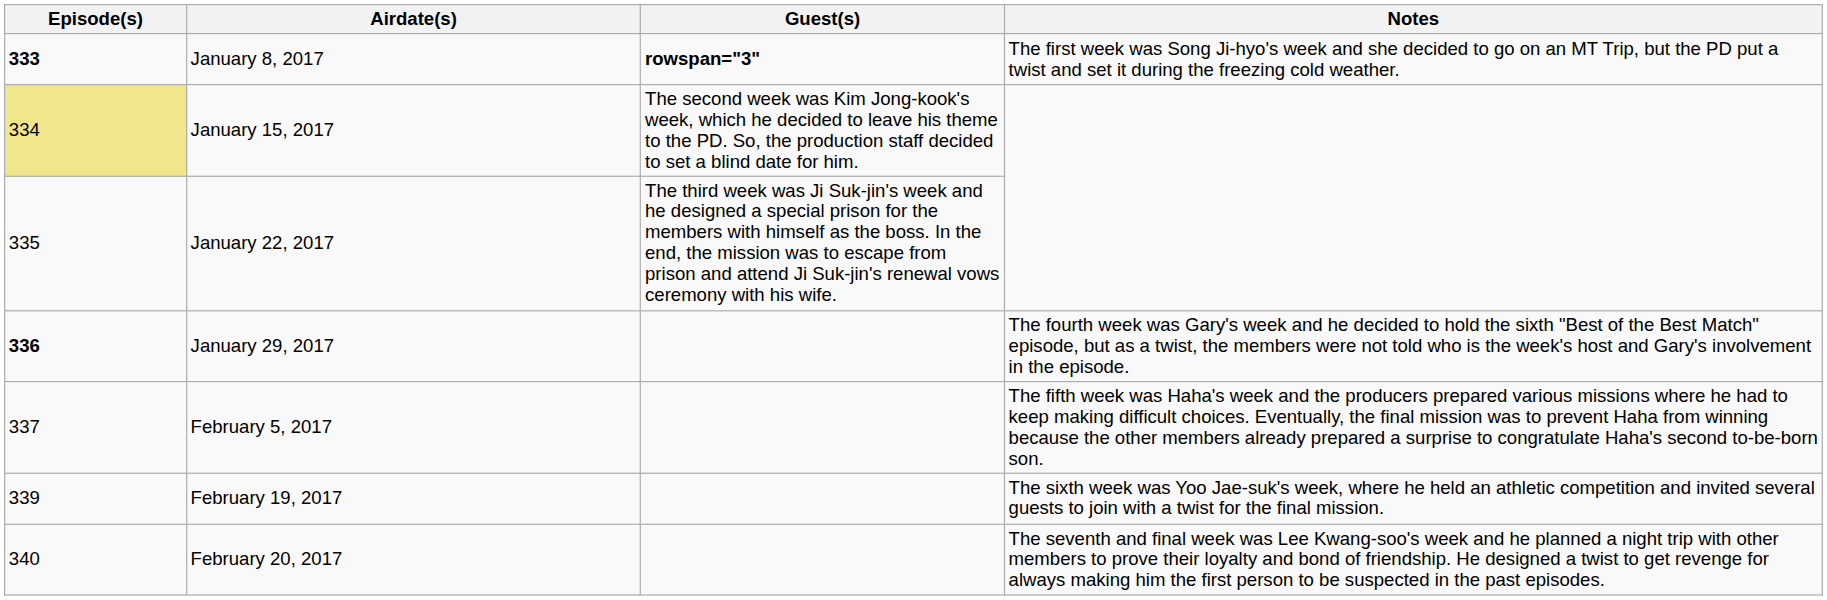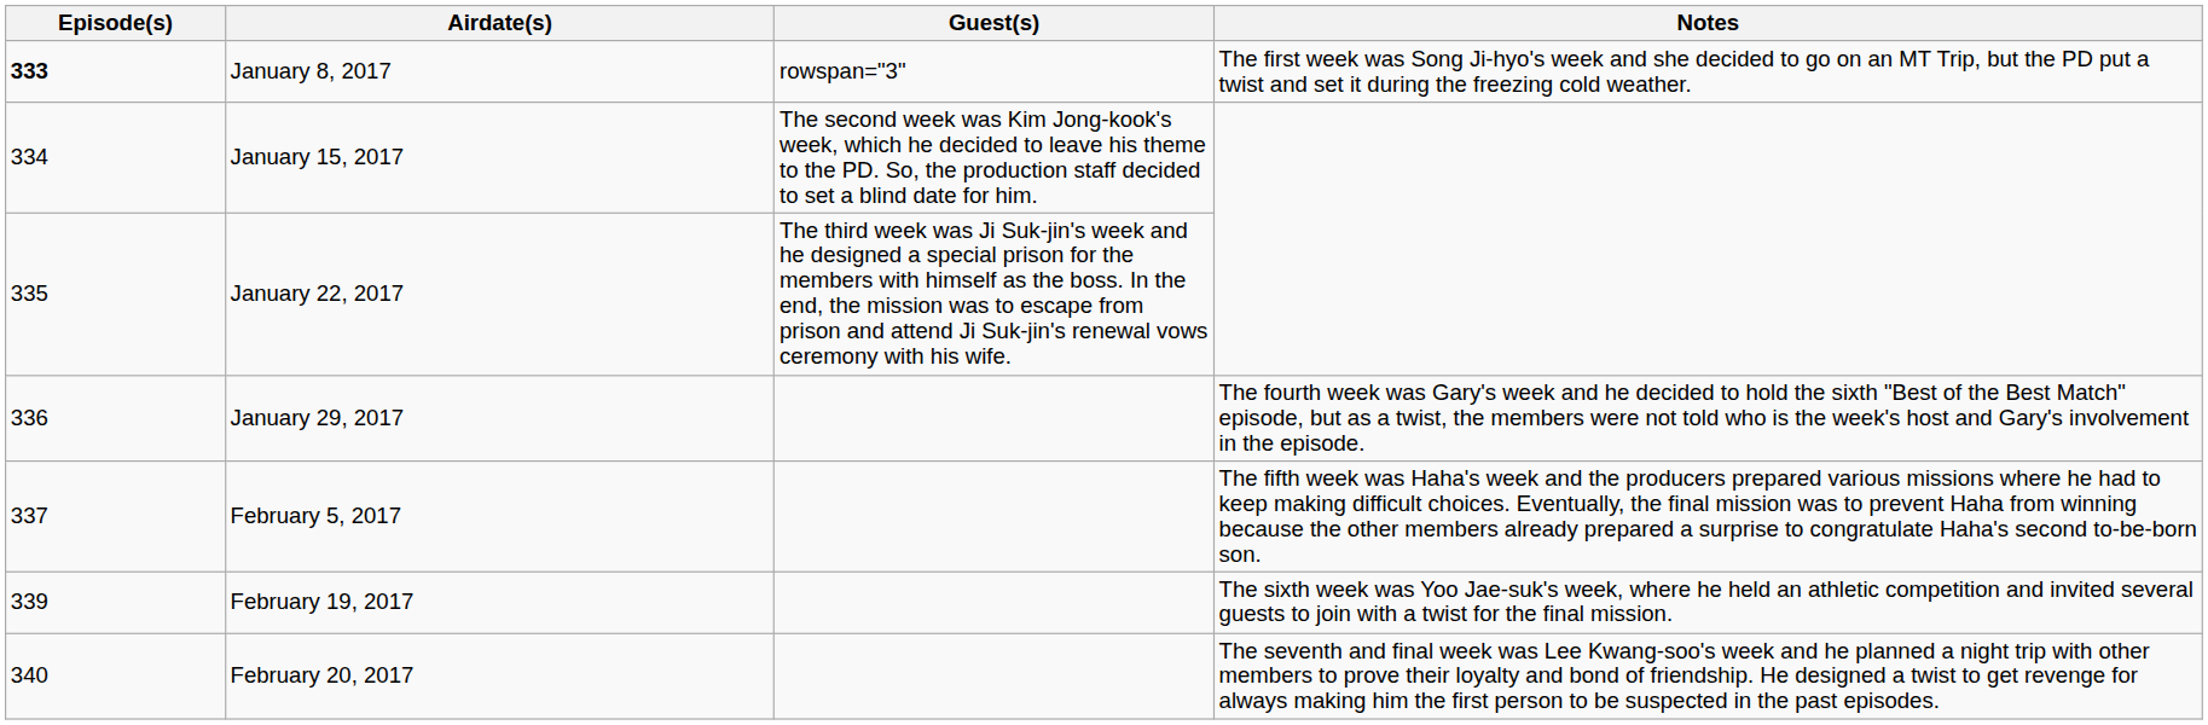January 8, 2017 | Guest(s): bold -> normal
January 15, 2017 | Episode(s): khaki background -> no background
January 29, 2017 | Episode(s): bold -> normal
